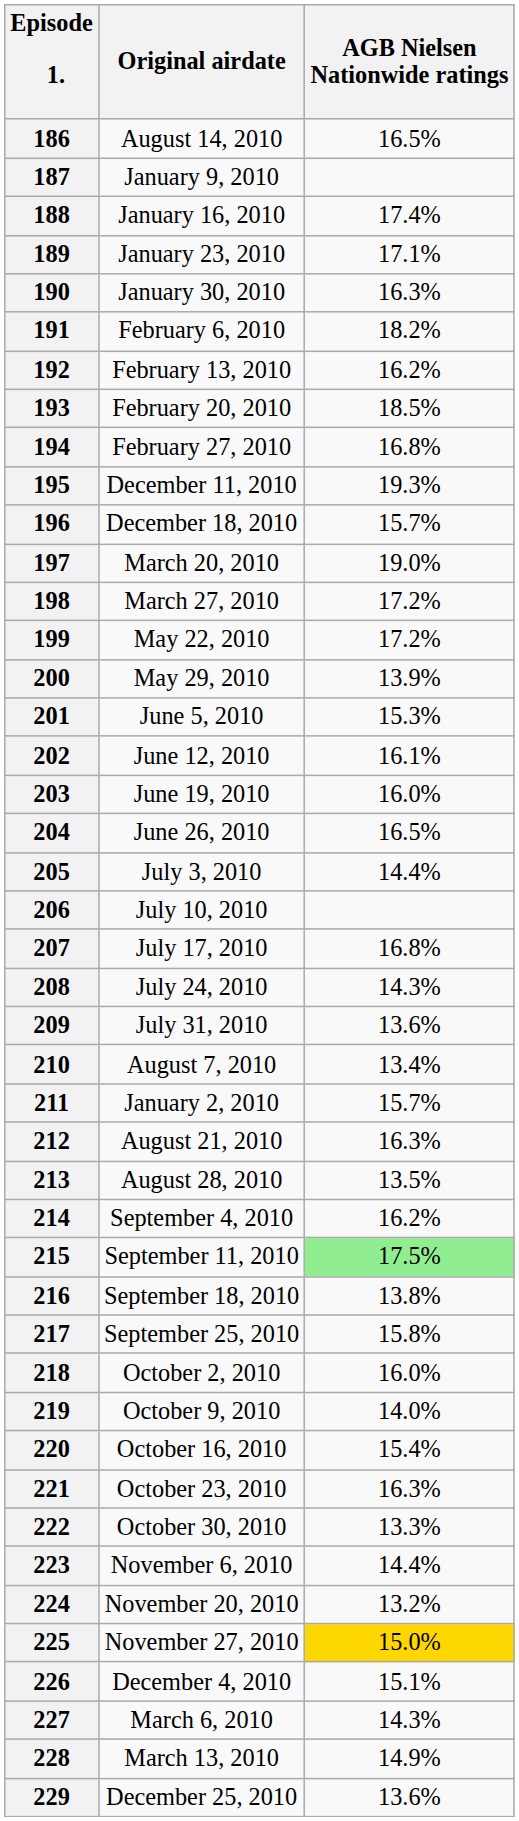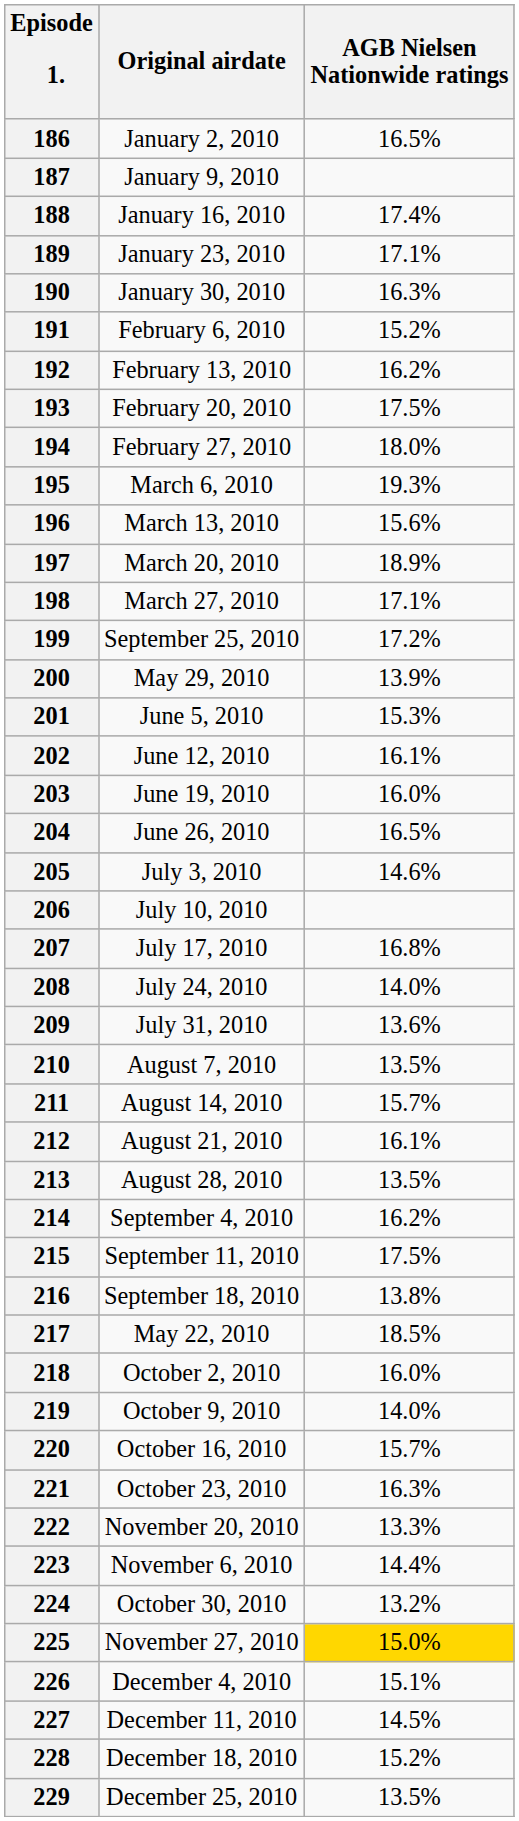186 | Original airdate: August 14, 2010 -> January 2, 2010
191 | AGB Nielsen Nationwide ratings: 18.2% -> 15.2%
193 | AGB Nielsen Nationwide ratings: 18.5% -> 17.5%
194 | AGB Nielsen Nationwide ratings: 16.8% -> 18.0%
195 | Original airdate: December 11, 2010 -> March 6, 2010
196 | Original airdate: December 18, 2010 -> March 13, 2010
196 | AGB Nielsen Nationwide ratings: 15.7% -> 15.6%
197 | AGB Nielsen Nationwide ratings: 19.0% -> 18.9%
198 | AGB Nielsen Nationwide ratings: 17.2% -> 17.1%
199 | Original airdate: May 22, 2010 -> September 25, 2010
205 | AGB Nielsen Nationwide ratings: 14.4% -> 14.6%
208 | AGB Nielsen Nationwide ratings: 14.3% -> 14.0%
210 | AGB Nielsen Nationwide ratings: 13.4% -> 13.5%
211 | Original airdate: January 2, 2010 -> August 14, 2010
212 | AGB Nielsen Nationwide ratings: 16.3% -> 16.1%
215 | AGB Nielsen Nationwide ratings: lightgreen background -> no background
217 | Original airdate: September 25, 2010 -> May 22, 2010
217 | AGB Nielsen Nationwide ratings: 15.8% -> 18.5%
220 | AGB Nielsen Nationwide ratings: 15.4% -> 15.7%
222 | Original airdate: October 30, 2010 -> November 20, 2010
224 | Original airdate: November 20, 2010 -> October 30, 2010
227 | Original airdate: March 6, 2010 -> December 11, 2010
227 | AGB Nielsen Nationwide ratings: 14.3% -> 14.5%
228 | Original airdate: March 13, 2010 -> December 18, 2010
228 | AGB Nielsen Nationwide ratings: 14.9% -> 15.2%
229 | AGB Nielsen Nationwide ratings: 13.6% -> 13.5%
